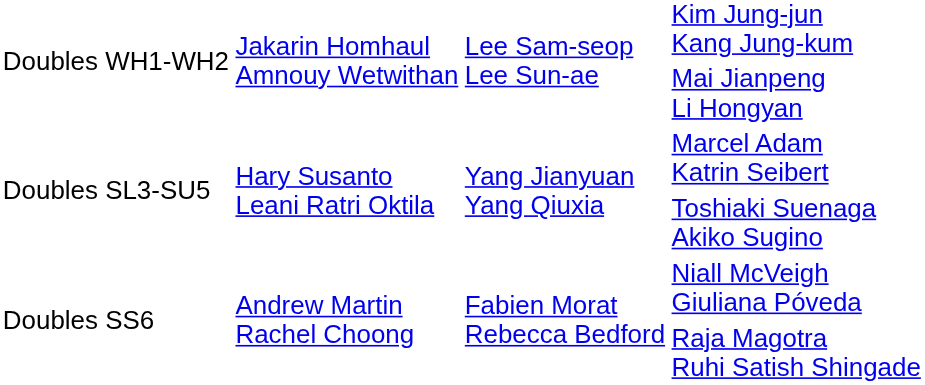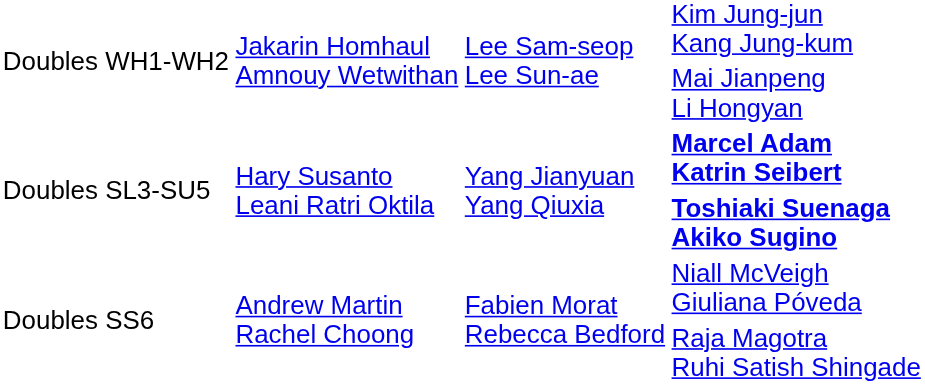Marcel Adam Katrin Seibert | column 4: normal -> bold
Toshiaki Suenaga Akiko Sugino | column 4: normal -> bold
